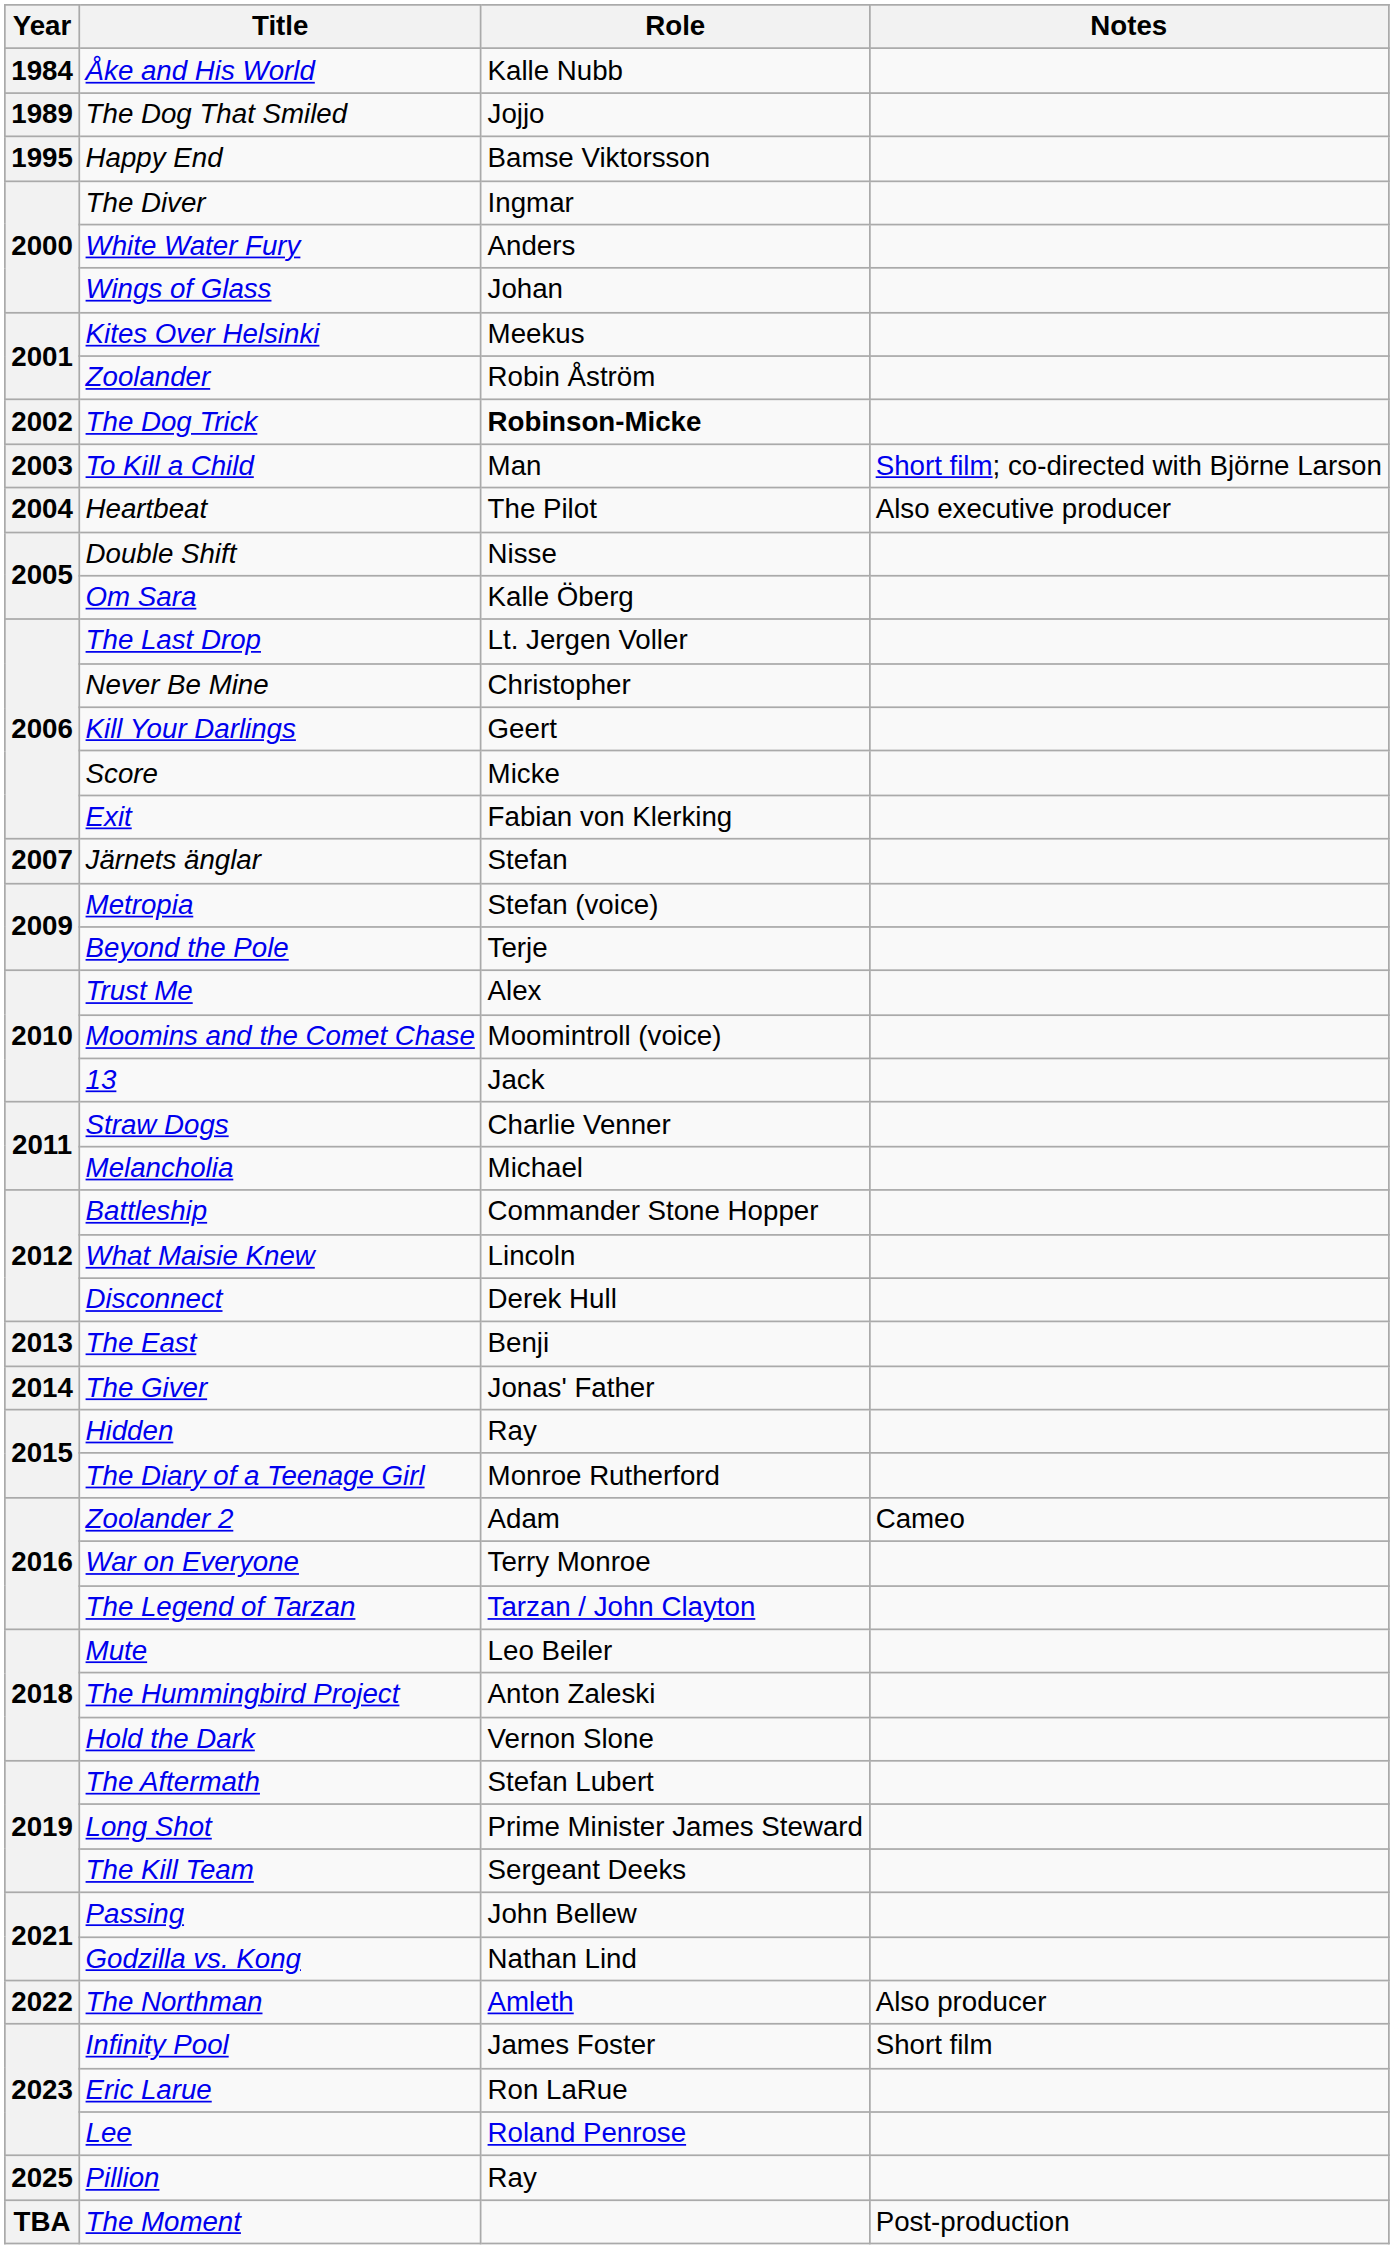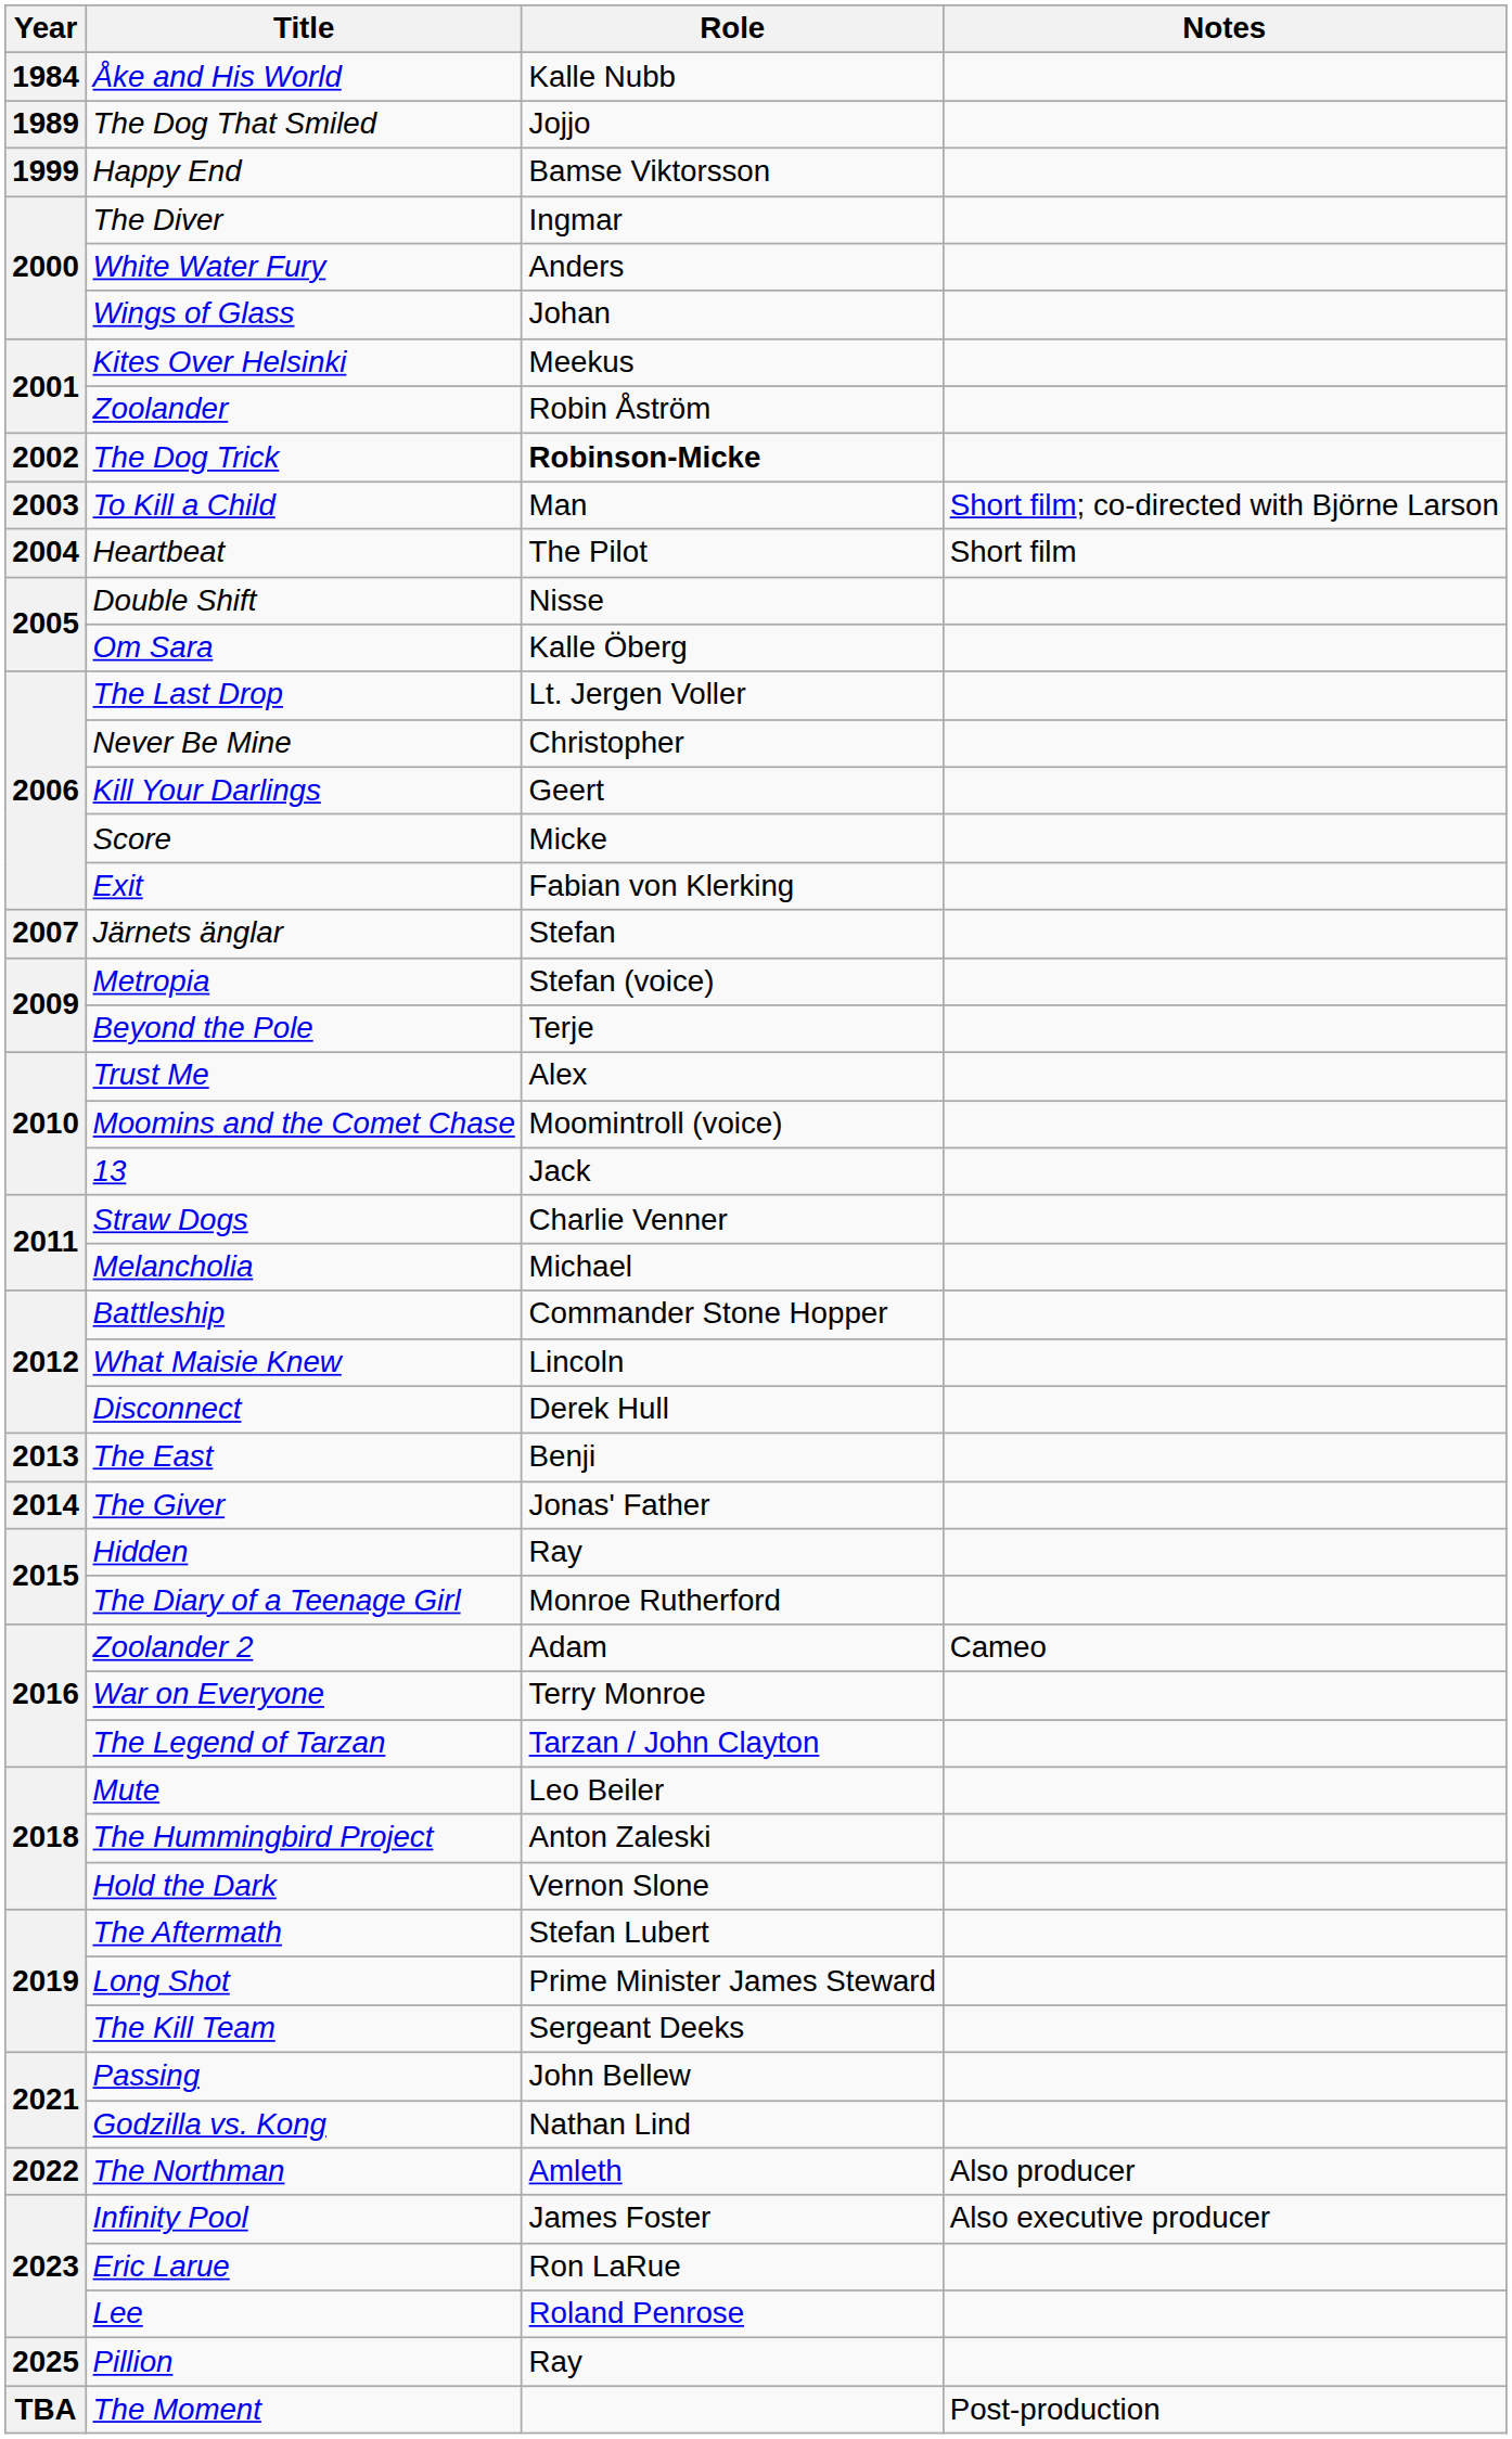Happy End | Year: 1995 -> 1999
Heartbeat | Notes: Also executive producer -> Short film
Infinity Pool | Notes: Short film -> Also executive producer
